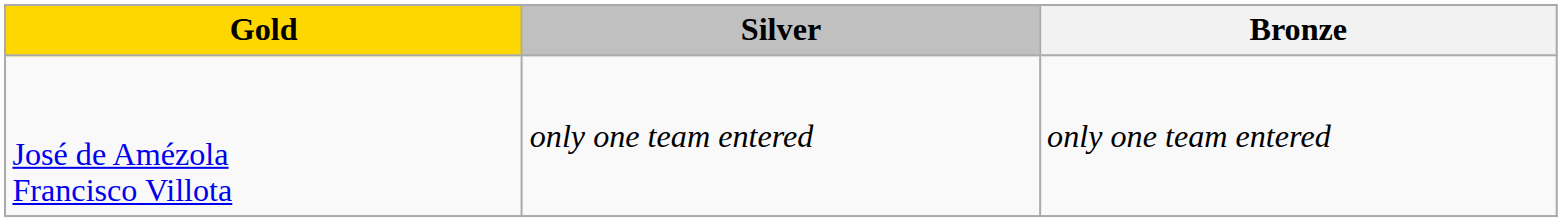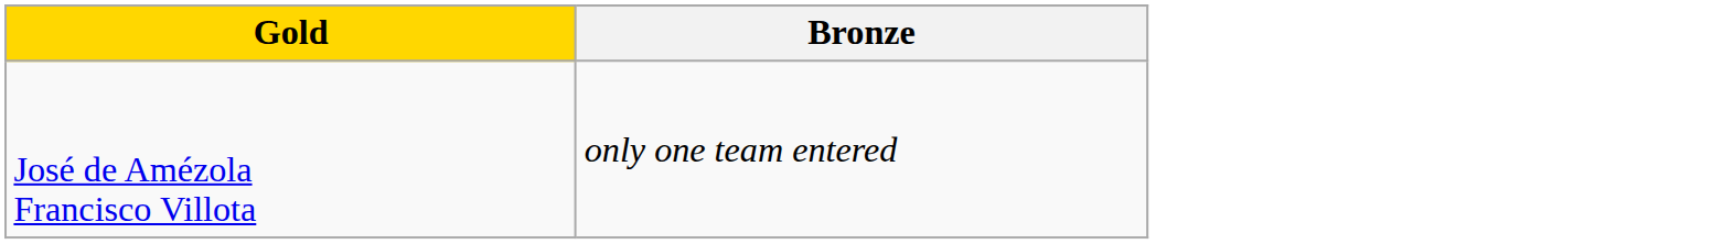- column: Silver | only one team entered
